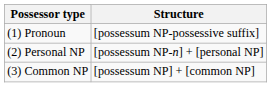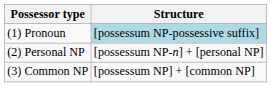(1) Pronoun | Structure: no background -> lightblue background
